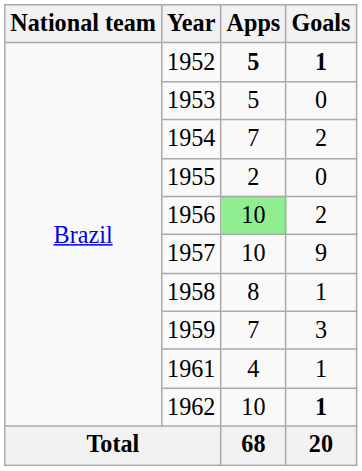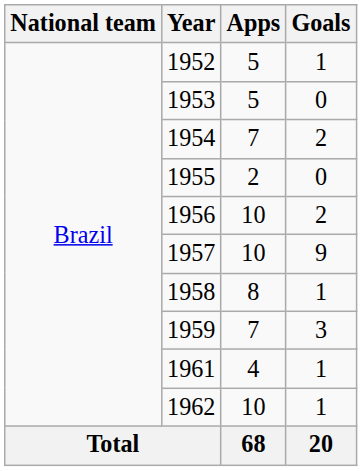1952 | Apps: bold -> normal
1952 | Goals: bold -> normal
1956 | Apps: lightgreen background -> no background
1962 | Goals: bold -> normal
